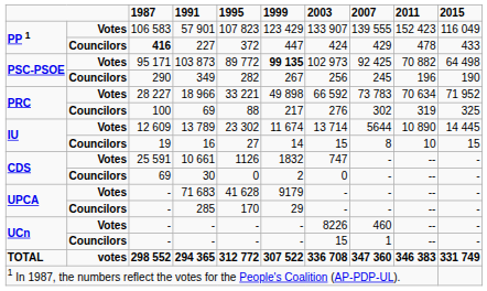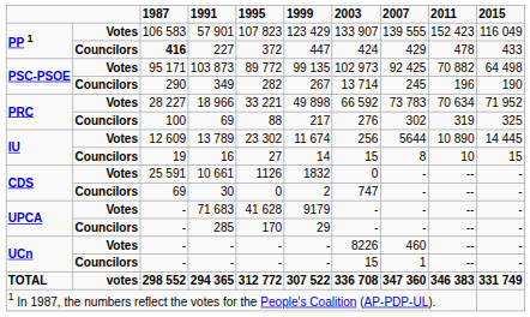103 873 | 1999: bold -> normal
349 | 2003: 256 -> 13 714
13 789 | 2003: 13 714 -> 256
10 661 | 2003: 747 -> 0
30 | 2003: 0 -> 747
